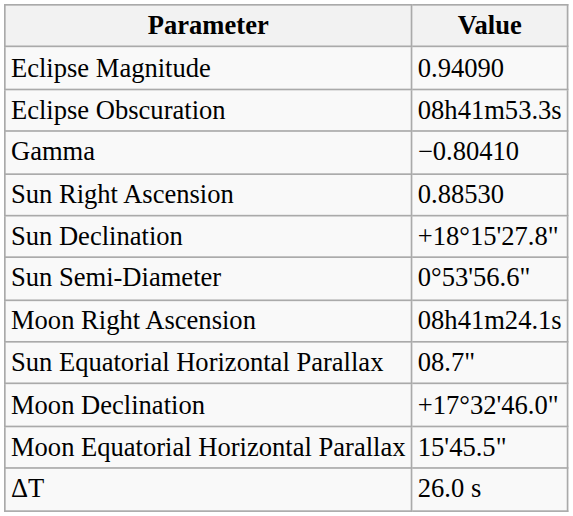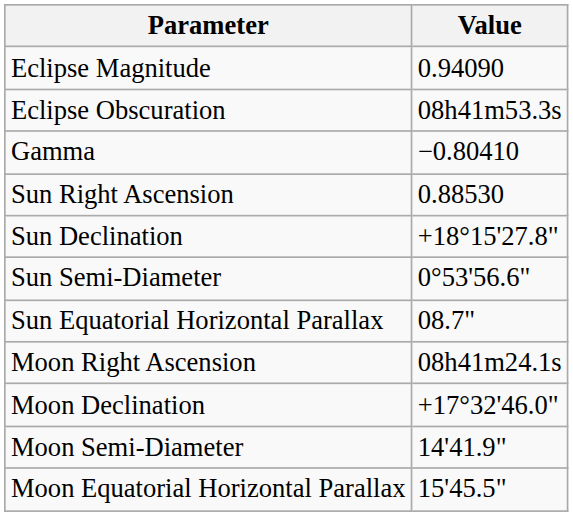rows swapped: Sun Equatorial Horizontal Parallax <-> Moon Right Ascension
+ row: Moon Semi-Diameter | 14'41.9"
- row: ΔT | 26.0 s
